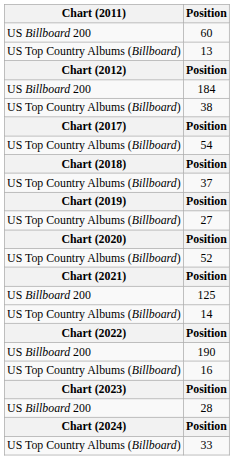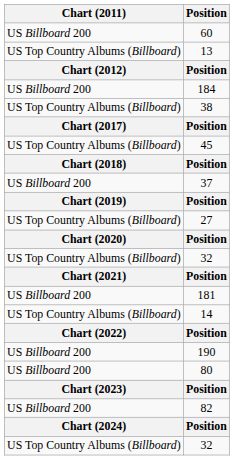row 8 | Position: 54 -> 45
row 10 | Chart (2011): US Top Country Albums (Billboard) -> US Billboard 200
row 14 | Position: 52 -> 32
row 16 | Position: 125 -> 181
row 20 | Chart (2011): US Top Country Albums (Billboard) -> US Billboard 200
row 20 | Position: 16 -> 80
row 22 | Position: 28 -> 82
row 24 | Position: 33 -> 32
